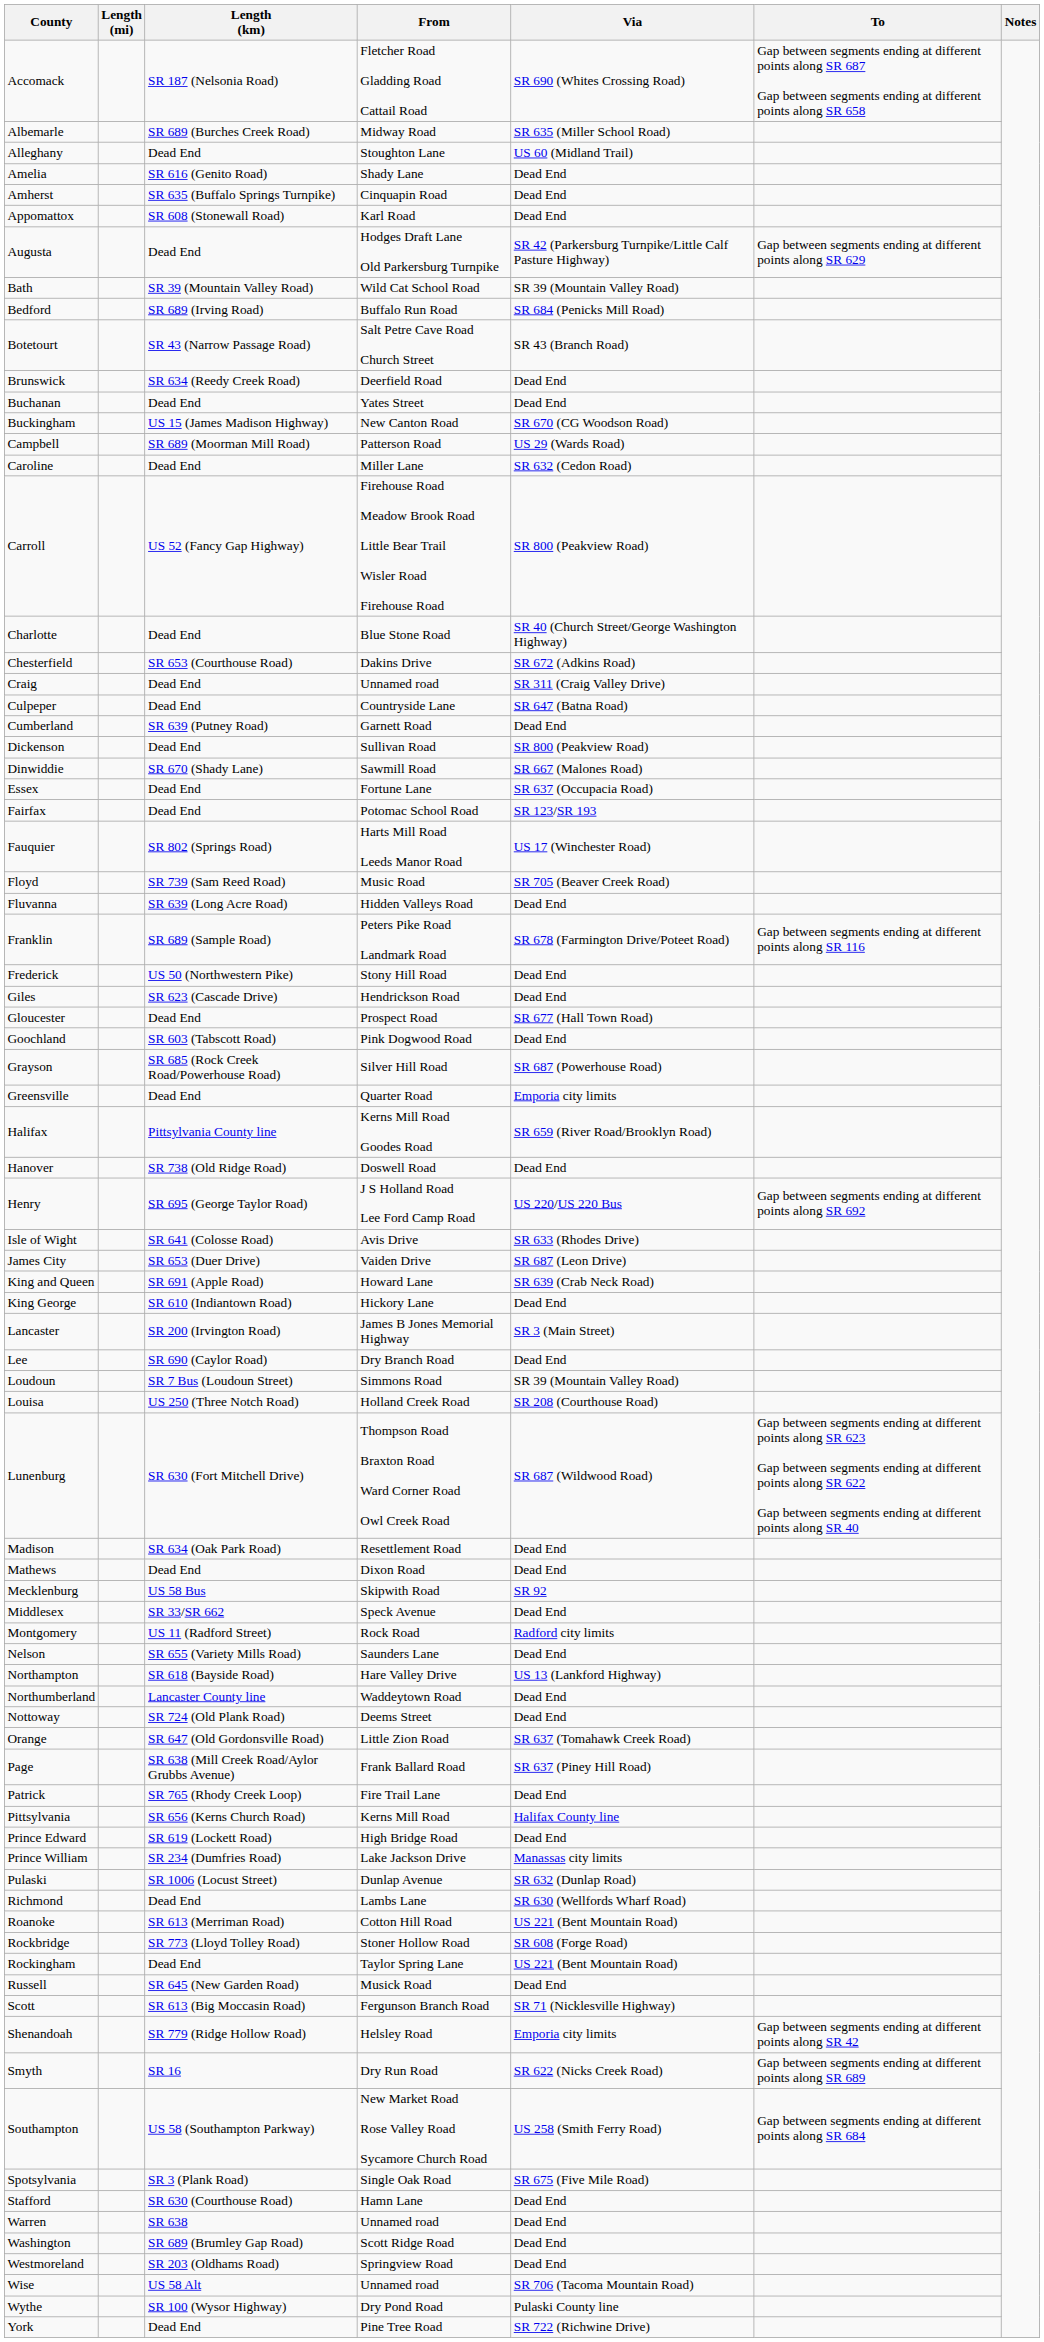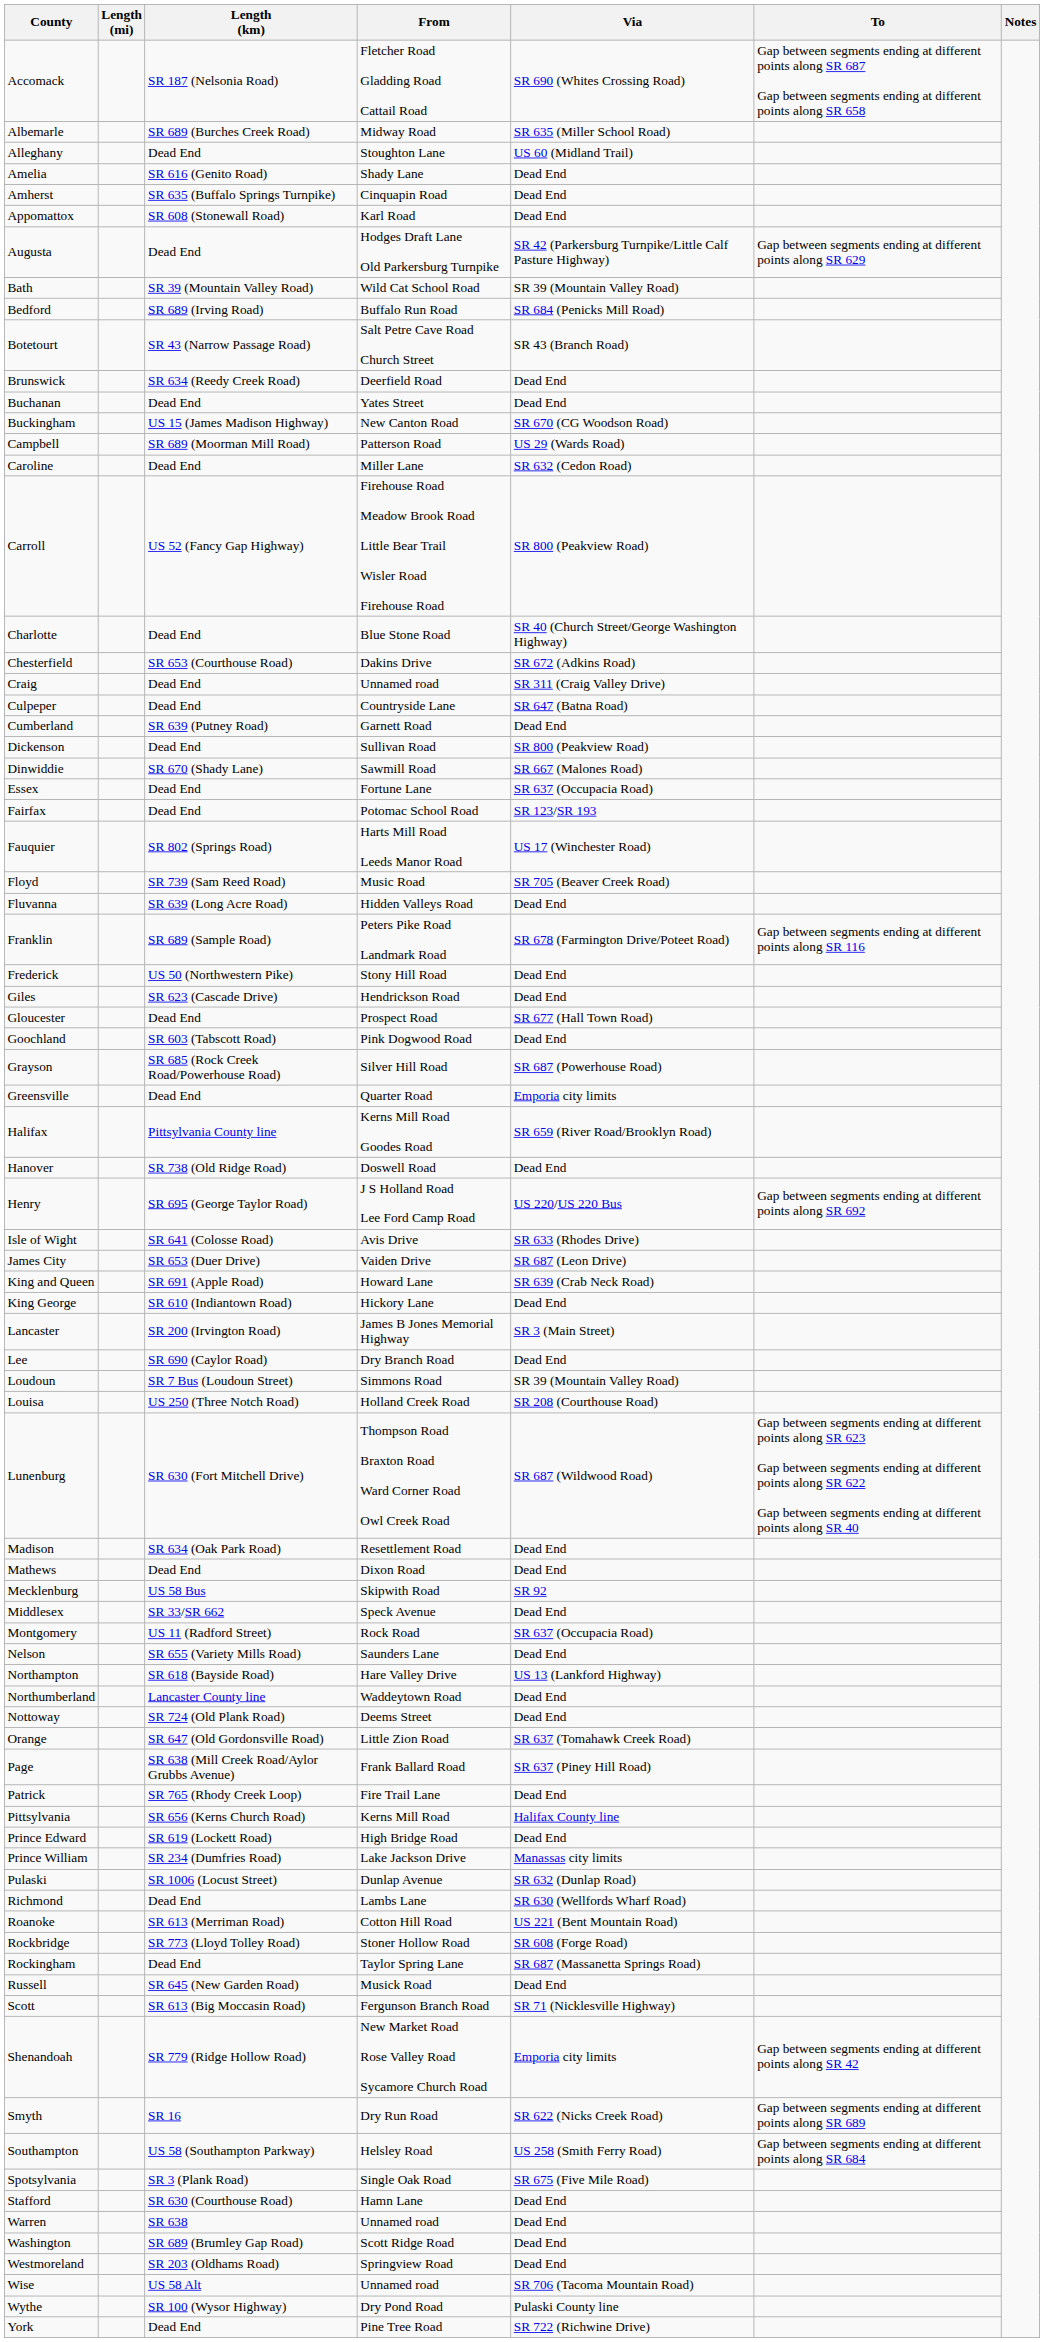Montgomery | Via: Radford city limits -> SR 637 (Occupacia Road)
Rockingham | Via: US 221 (Bent Mountain Road) -> SR 687 (Massanetta Springs Road)
Shenandoah | From: Helsley Road -> New Market Road Rose Valley Road Sycamore Church Road
Southampton | From: New Market Road Rose Valley Road Sycamore Church Road -> Helsley Road
